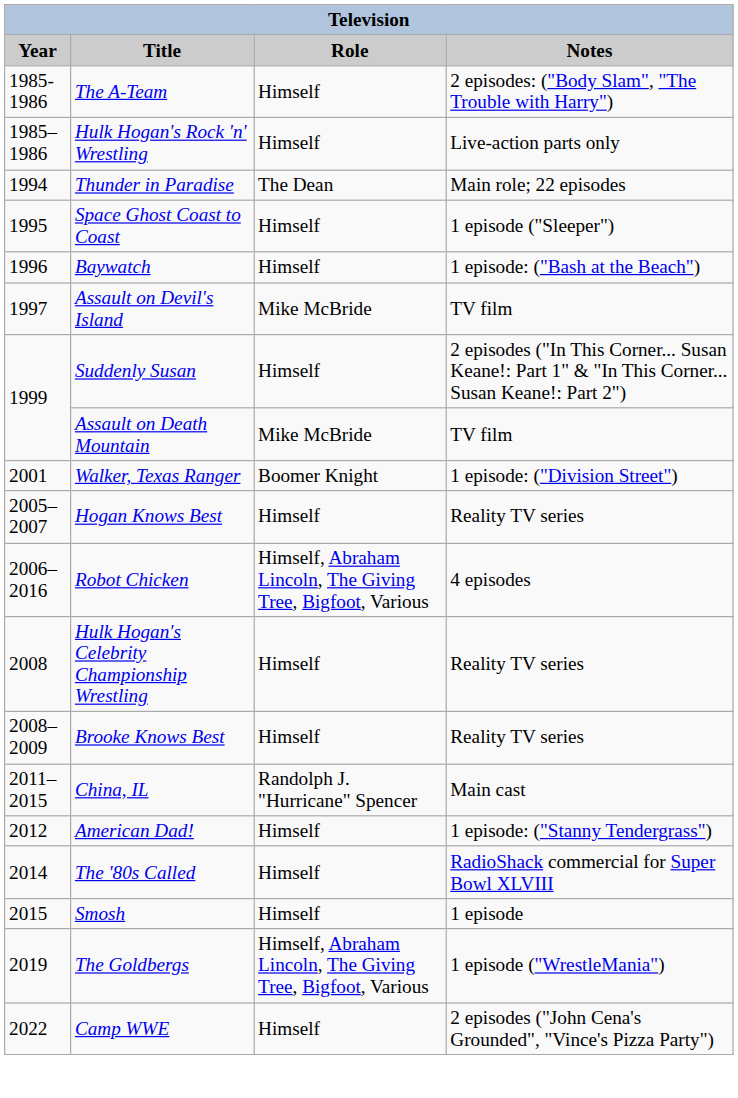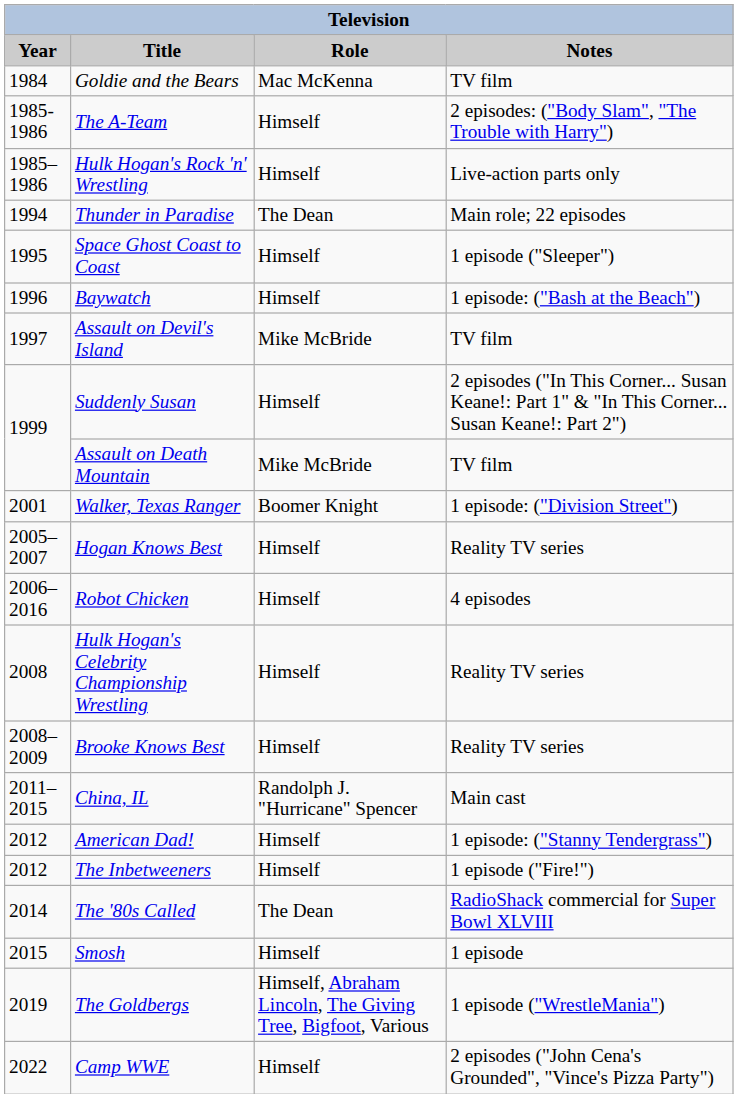+ row: 1984 | Goldie and the Bears | Mac McKenna | TV film
Robot Chicken | Role: Himself, Abraham Lincoln, The Giving Tree, Bigfoot, Various -> Himself
+ row: 2012 | The Inbetweeners | Himself | 1 episode ("Fire!")
The '80s Called | Role: Himself -> The Dean
